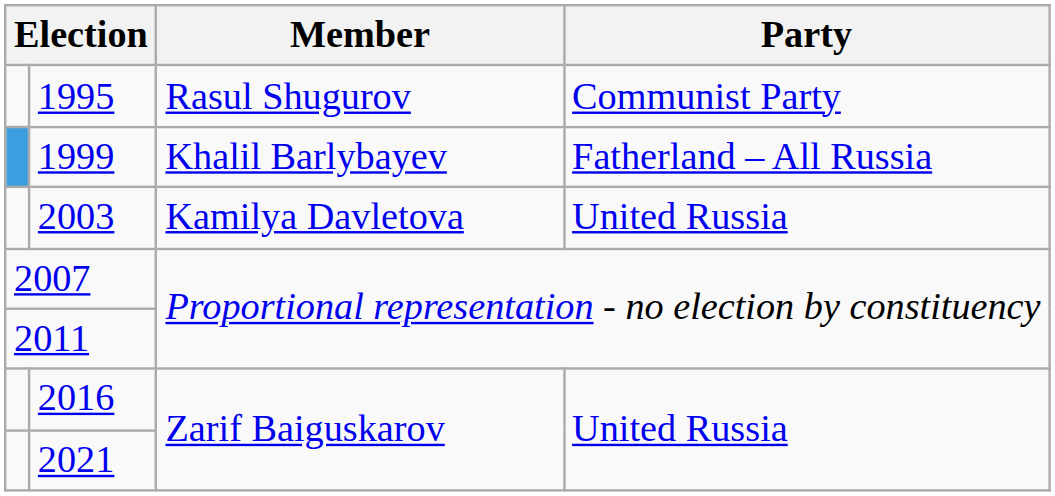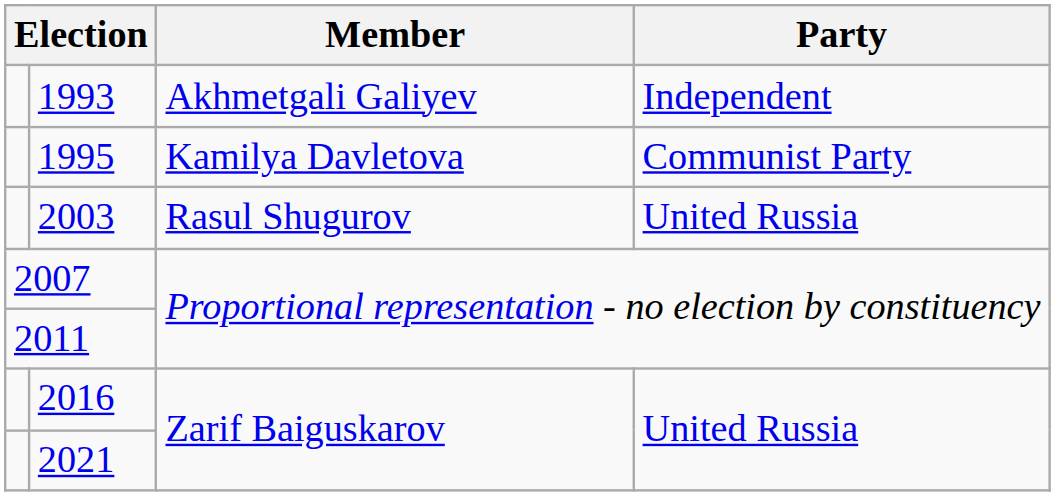+ row: 1993 | Akhmetgali Galiyev | Independent
1995 | Member: Rasul Shugurov -> Kamilya Davletova
- row: 1999 | Khalil Barlybayev | Fatherland – All Russia
2003 | Member: Kamilya Davletova -> Rasul Shugurov
